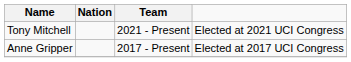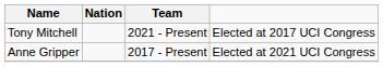Tony Mitchell | column 4: Elected at 2021 UCI Congress -> Elected at 2017 UCI Congress
Anne Gripper | column 4: Elected at 2017 UCI Congress -> Elected at 2021 UCI Congress
